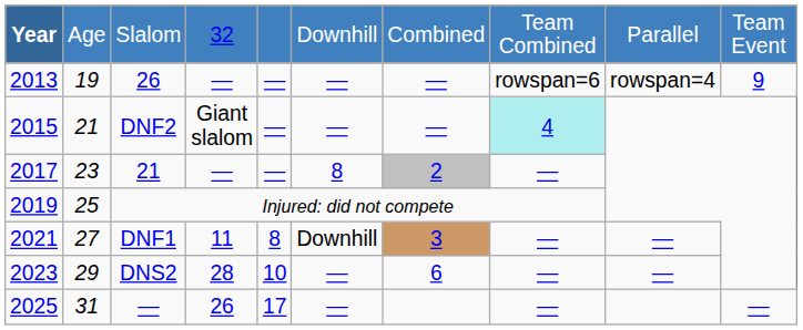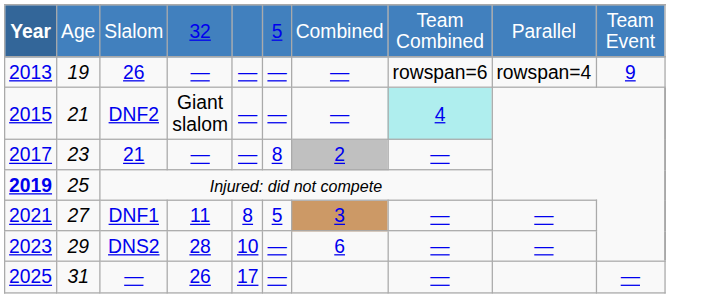Slalom | column 6: Downhill -> 5
Injured: did not compete | Year: normal -> bold
DNF1 | column 6: Downhill -> 5
